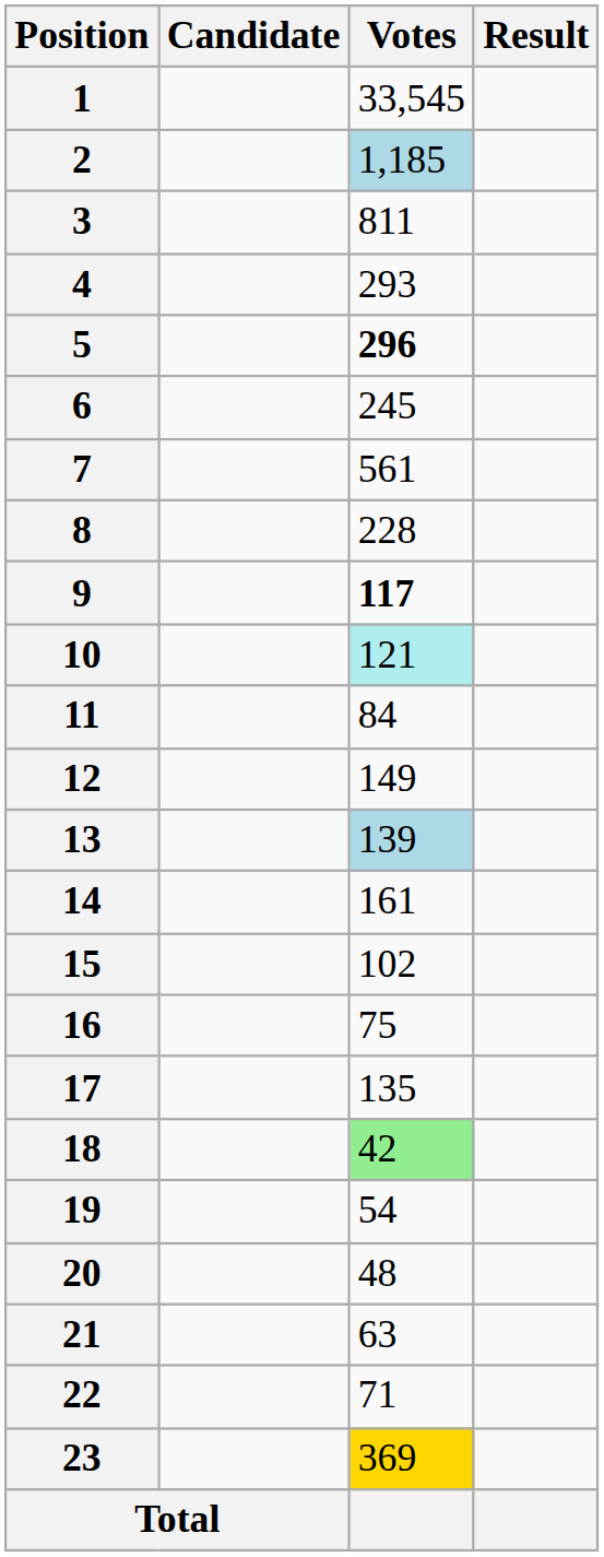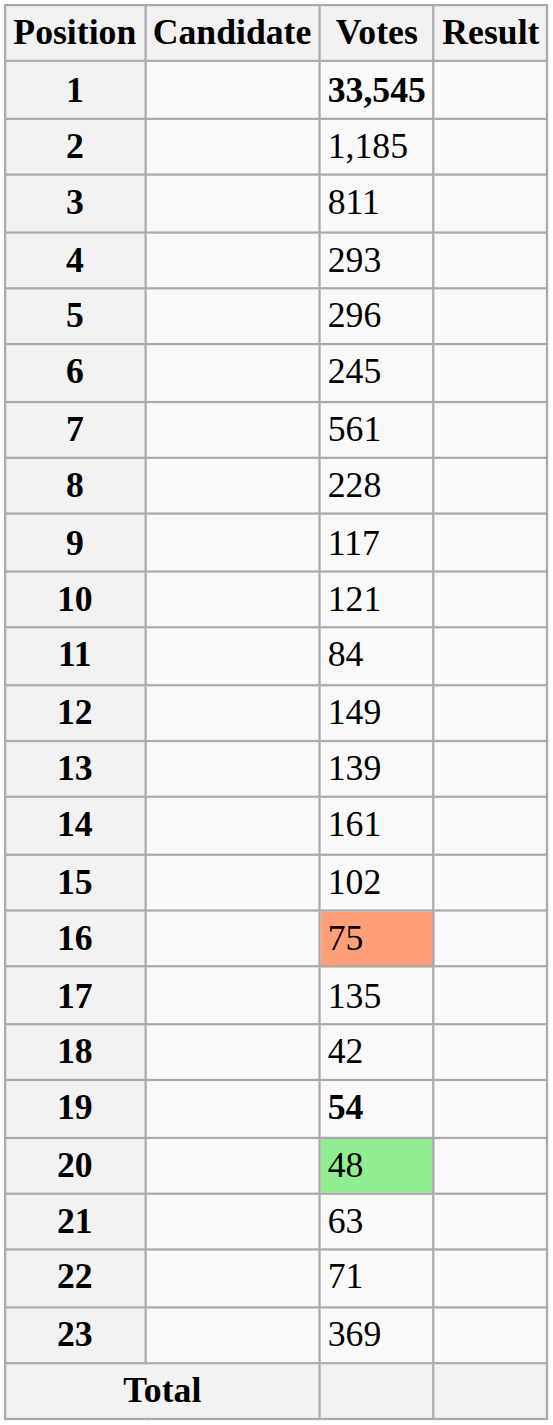1 | Votes: normal -> bold
2 | Votes: lightblue background -> no background
5 | Votes: bold -> normal
9 | Votes: bold -> normal
10 | Votes: paleturquoise background -> no background
13 | Votes: lightblue background -> no background
16 | Votes: no background -> lightsalmon background
18 | Votes: lightgreen background -> no background
19 | Votes: normal -> bold
20 | Votes: no background -> lightgreen background
23 | Votes: gold background -> no background
